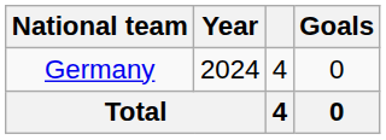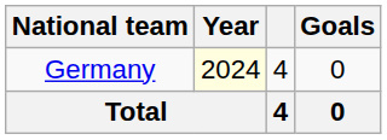Germany | Year: no background -> lightyellow background
